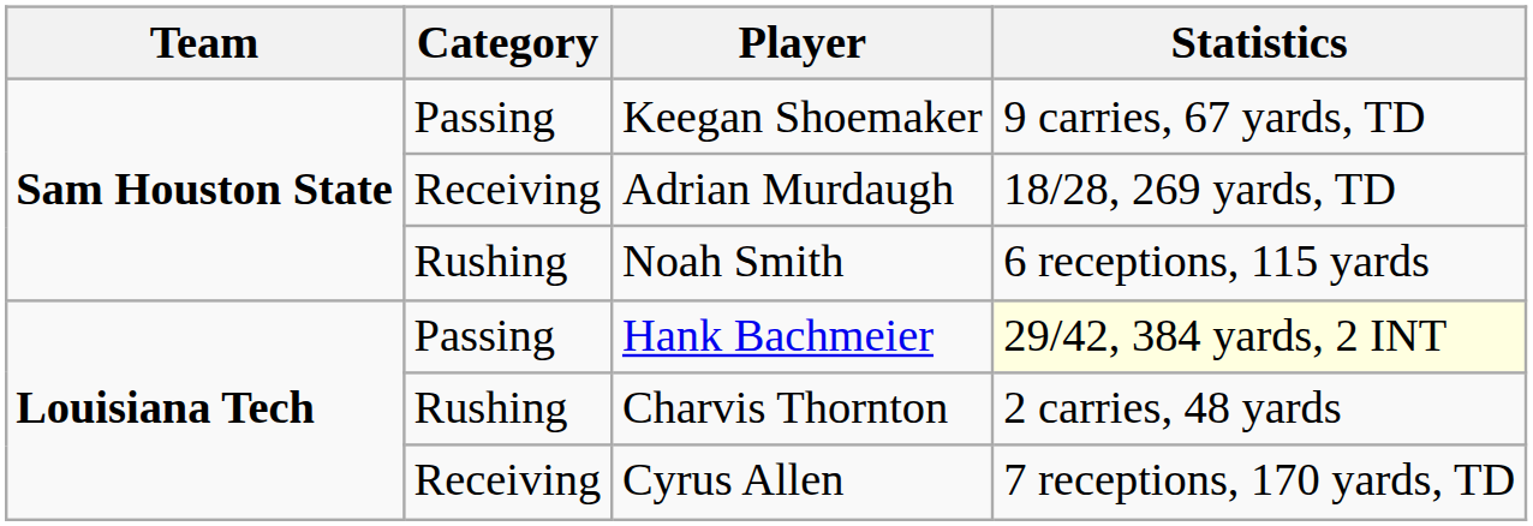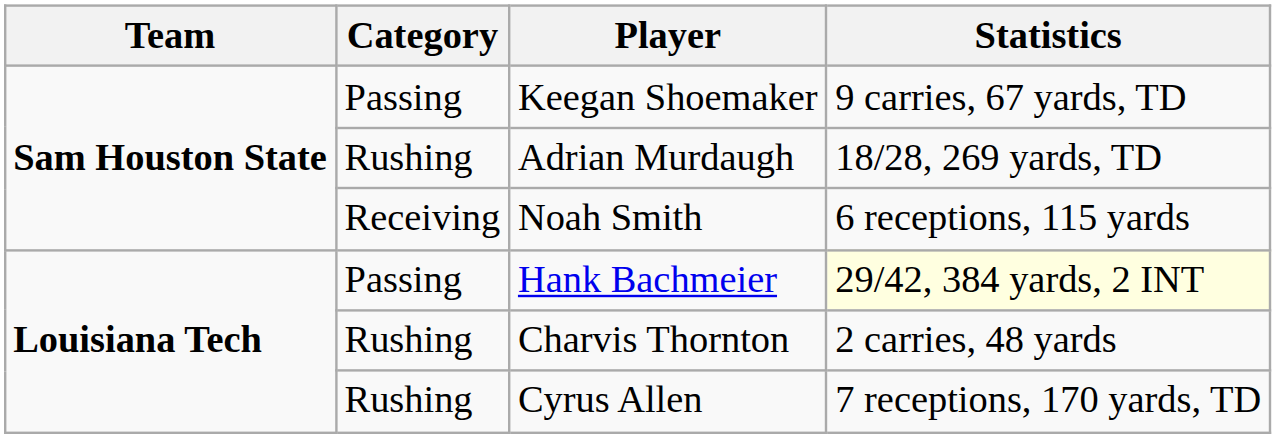Adrian Murdaugh | Category: Receiving -> Rushing
Noah Smith | Category: Rushing -> Receiving
Cyrus Allen | Category: Receiving -> Rushing
